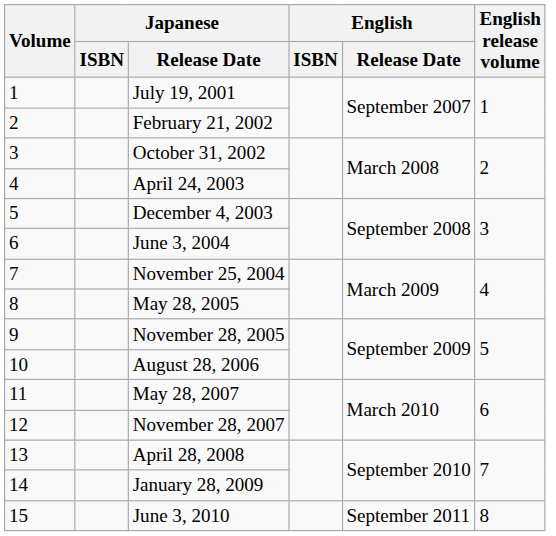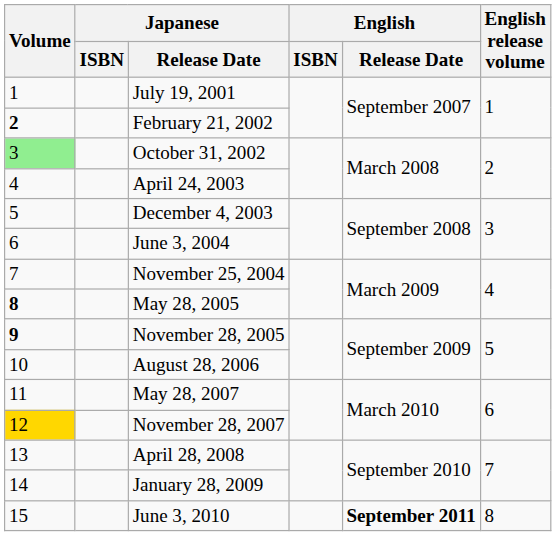February 21, 2002 | Volume: normal -> bold
October 31, 2002 | Volume: no background -> lightgreen background
May 28, 2005 | Volume: normal -> bold
November 28, 2005 | Volume: normal -> bold
November 28, 2007 | Volume: no background -> gold background
June 3, 2010 | English / Release Date: normal -> bold
